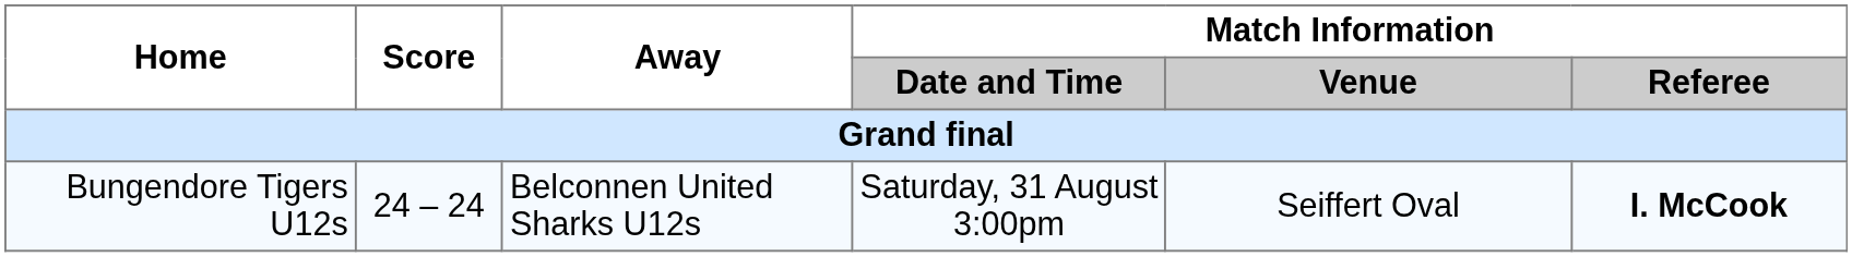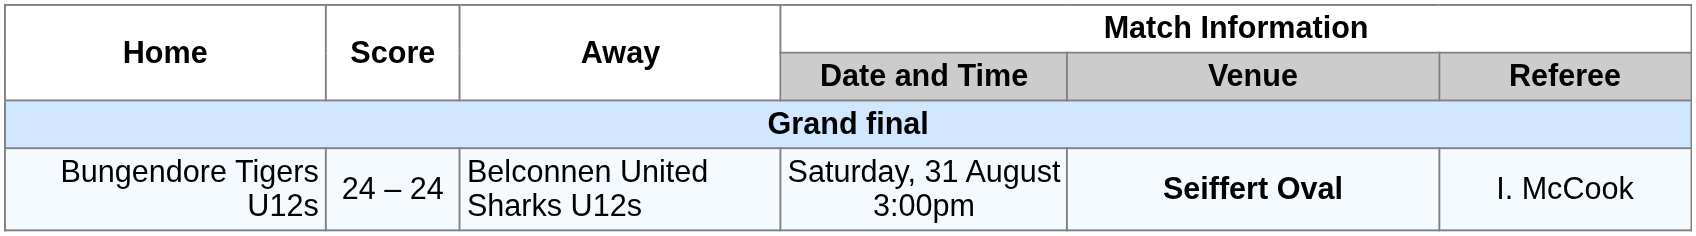Bungendore Tigers U12s | Match Information / Venue: normal -> bold
Bungendore Tigers U12s | Match Information / Referee: bold -> normal
